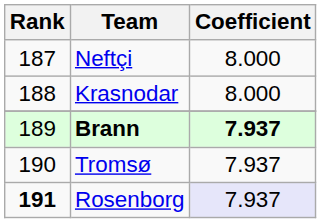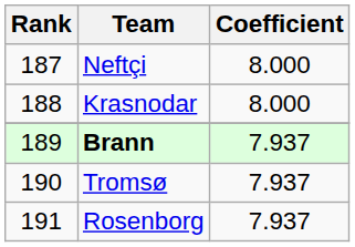Brann | Coefficient: bold -> normal
Rosenborg | Rank: bold -> normal
Rosenborg | Coefficient: lavender background -> no background
